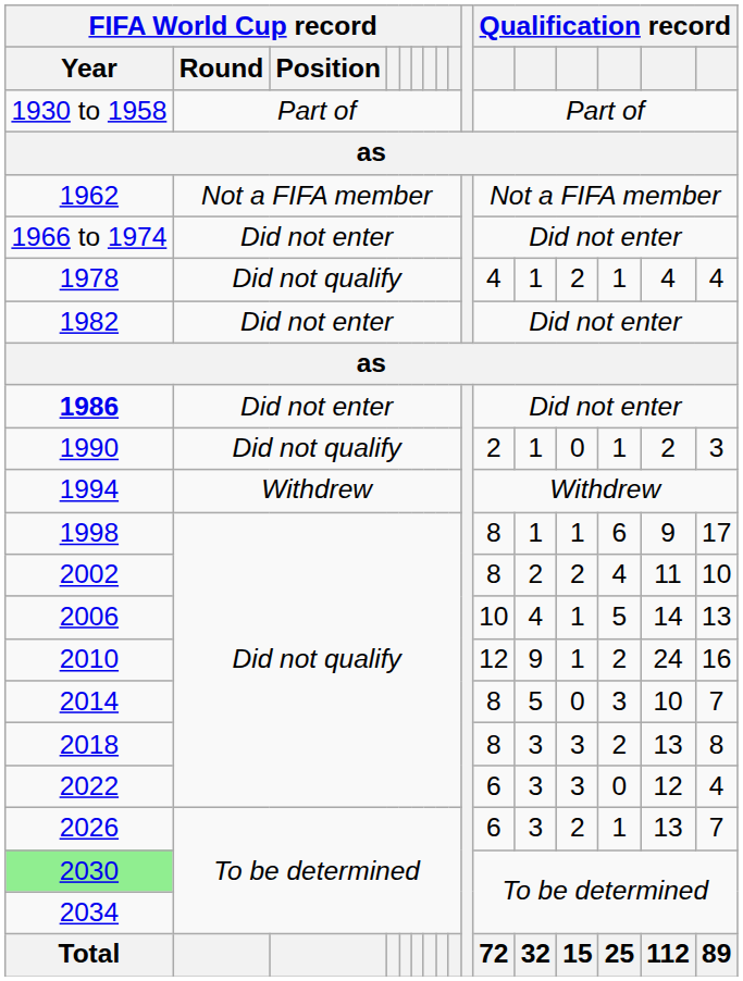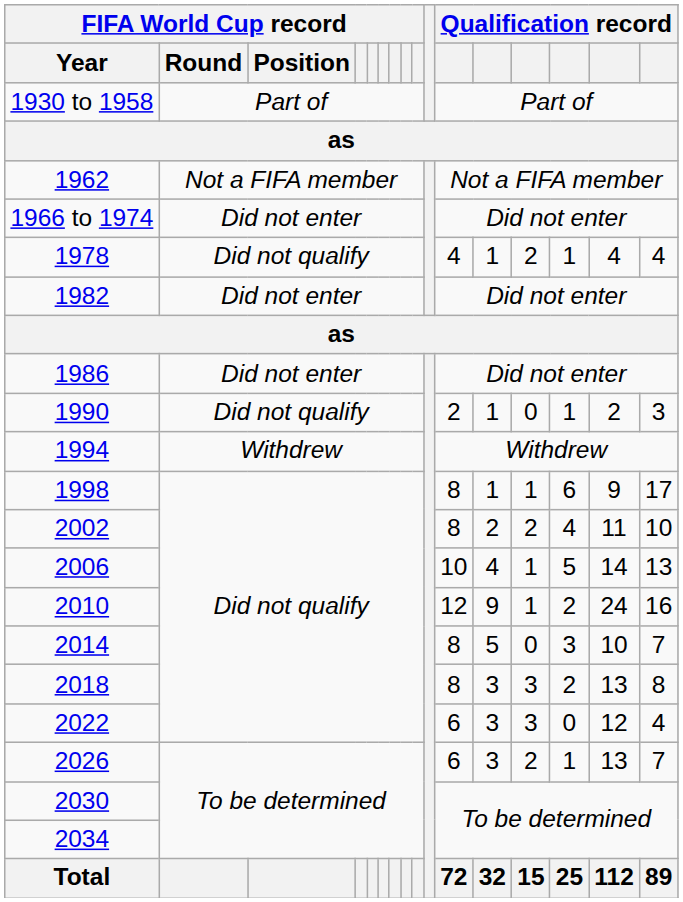1986 | FIFA World Cup record / Year: bold -> normal
2030 | FIFA World Cup record / Year: lightgreen background -> no background
